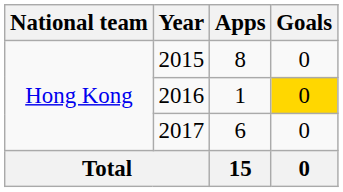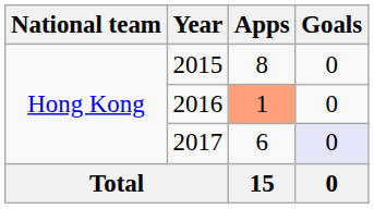2016 | Apps: no background -> lightsalmon background
2016 | Goals: gold background -> no background
2017 | Goals: no background -> lavender background
